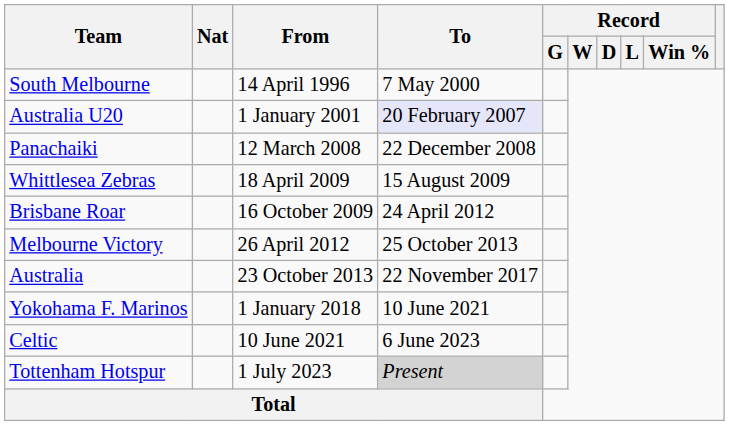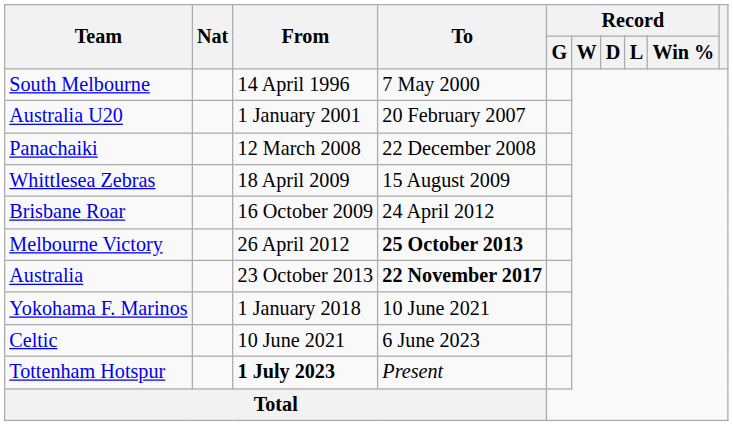Australia U20 | To: lavender background -> no background
Melbourne Victory | To: normal -> bold
Australia | To: normal -> bold
Tottenham Hotspur | From: normal -> bold
Tottenham Hotspur | To: lightgrey background -> no background
